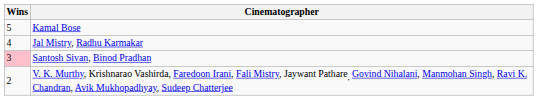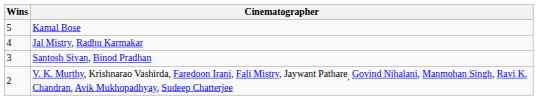Santosh Sivan, Binod Pradhan | Wins: pink background -> no background
